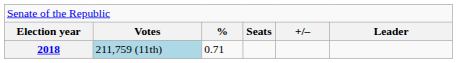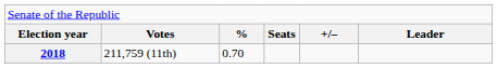2018 | column 2: lightblue background -> no background
2018 | column 3: 0.71 -> 0.70
